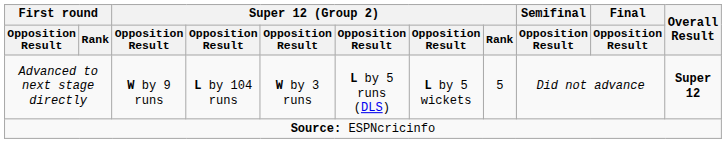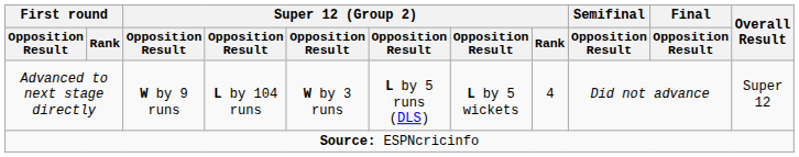Advanced to next stage directly | Super 12 (Group 2) / Rank: 5 -> 4
Advanced to next stage directly | Overall Result: bold -> normal
